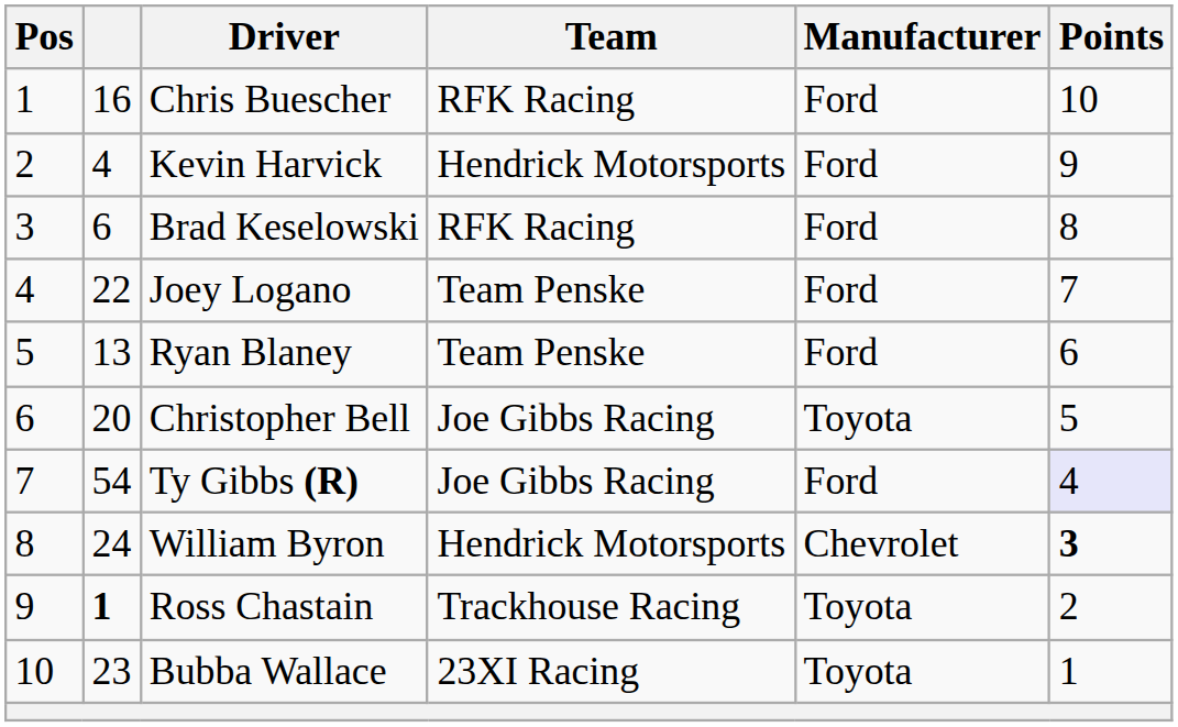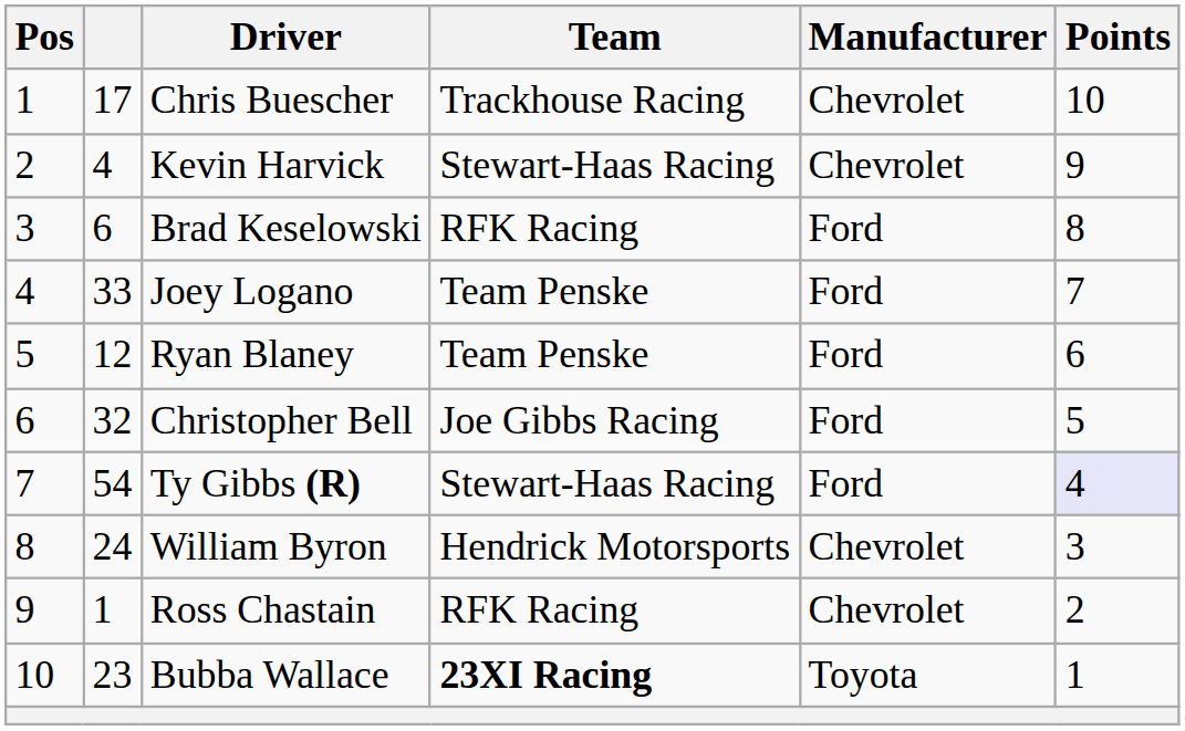Chris Buescher | column 2: 16 -> 17
Chris Buescher | Team: RFK Racing -> Trackhouse Racing
Chris Buescher | Manufacturer: Ford -> Chevrolet
Kevin Harvick | Team: Hendrick Motorsports -> Stewart-Haas Racing
Kevin Harvick | Manufacturer: Ford -> Chevrolet
Joey Logano | column 2: 22 -> 33
Ryan Blaney | column 2: 13 -> 12
Christopher Bell | column 2: 20 -> 32
Christopher Bell | Manufacturer: Toyota -> Ford
Ty Gibbs (R) | Team: Joe Gibbs Racing -> Stewart-Haas Racing
William Byron | Points: bold -> normal
Ross Chastain | column 2: bold -> normal
Ross Chastain | Team: Trackhouse Racing -> RFK Racing
Ross Chastain | Manufacturer: Toyota -> Chevrolet
Bubba Wallace | Team: normal -> bold
